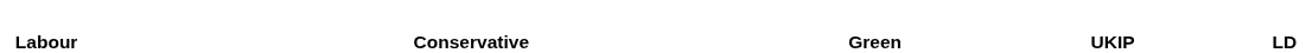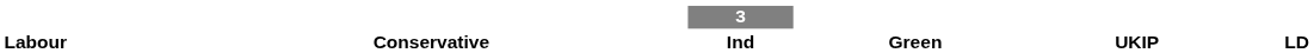+ column: 3 | Ind
